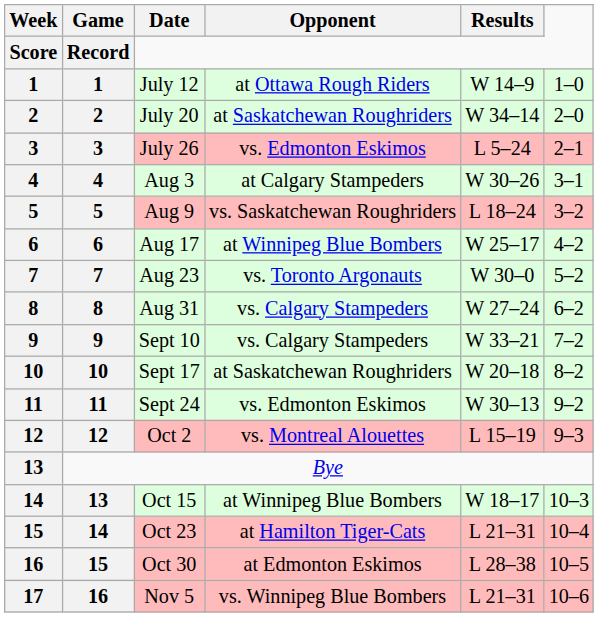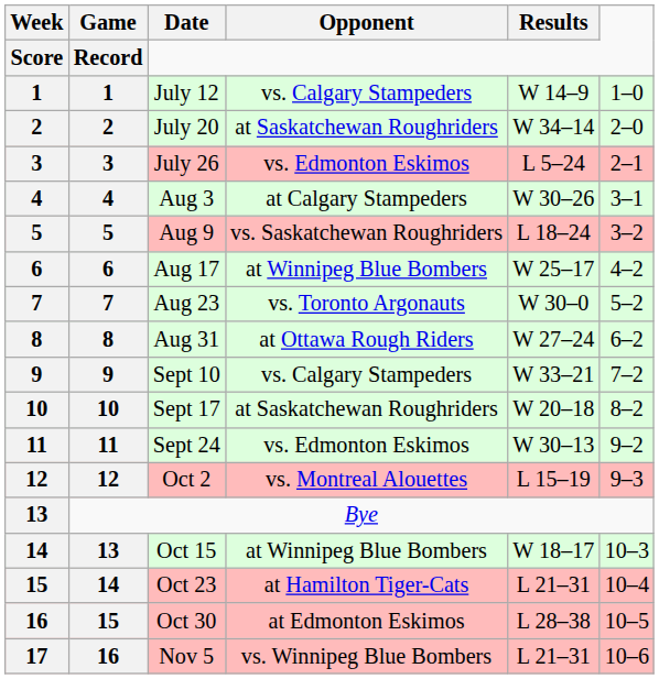July 12 | Opponent: at Ottawa Rough Riders -> vs. Calgary Stampeders
Aug 31 | Opponent: vs. Calgary Stampeders -> at Ottawa Rough Riders
